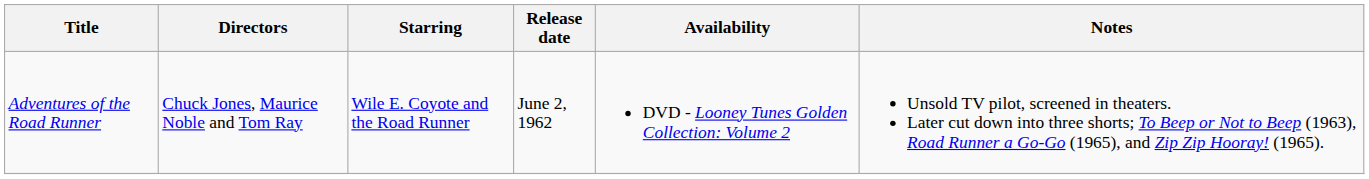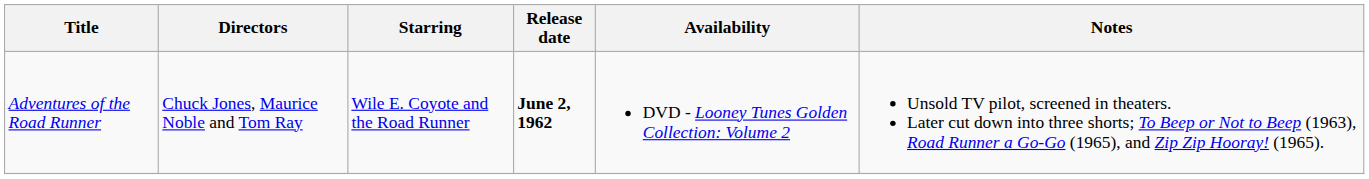Adventures of the Road Runner | Release date: normal -> bold
